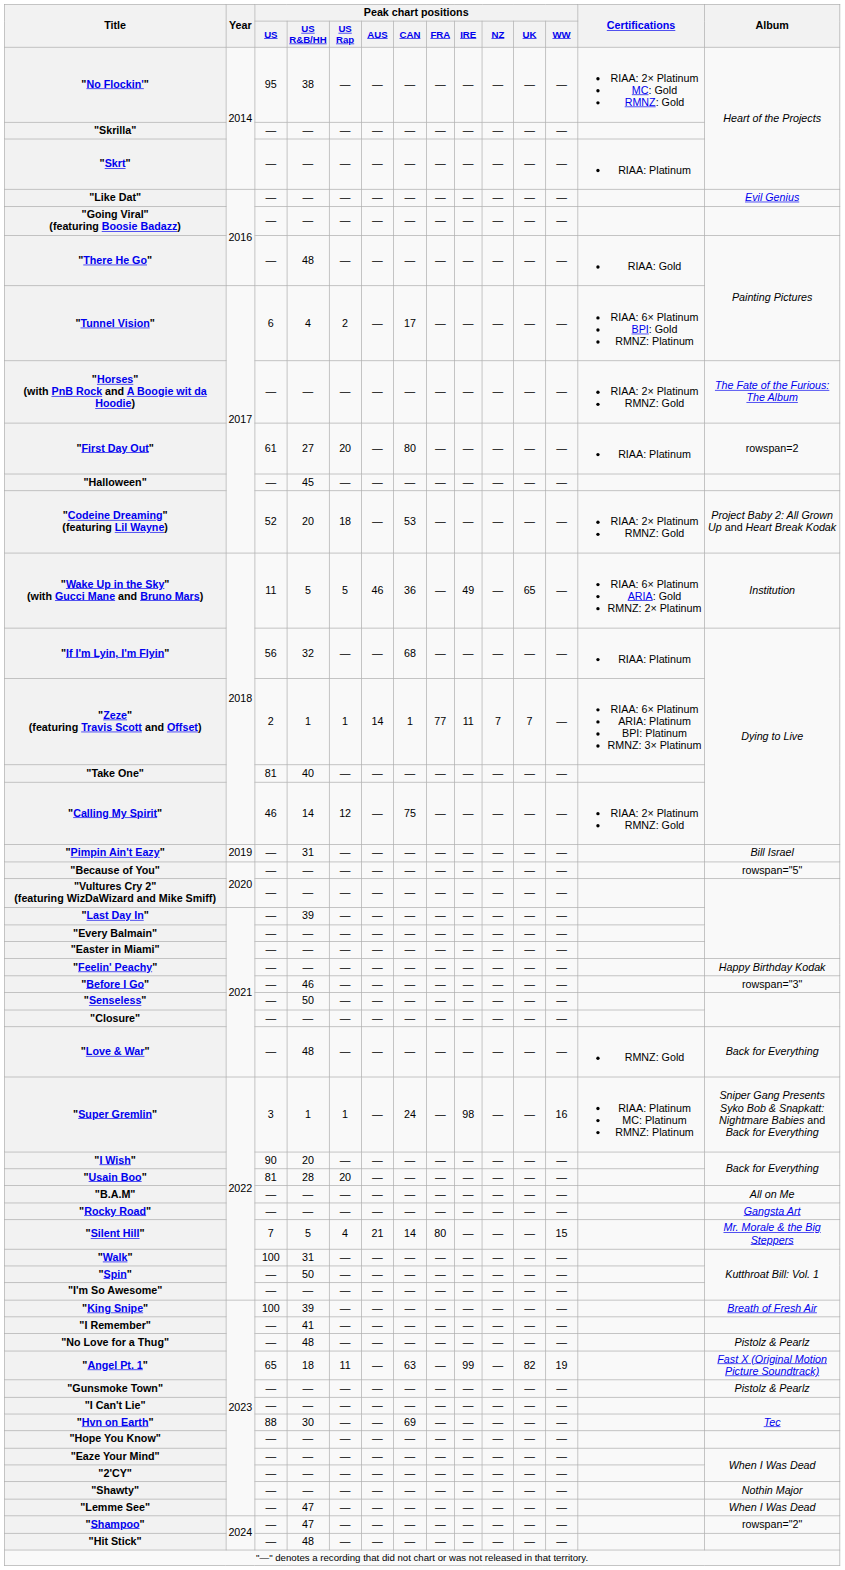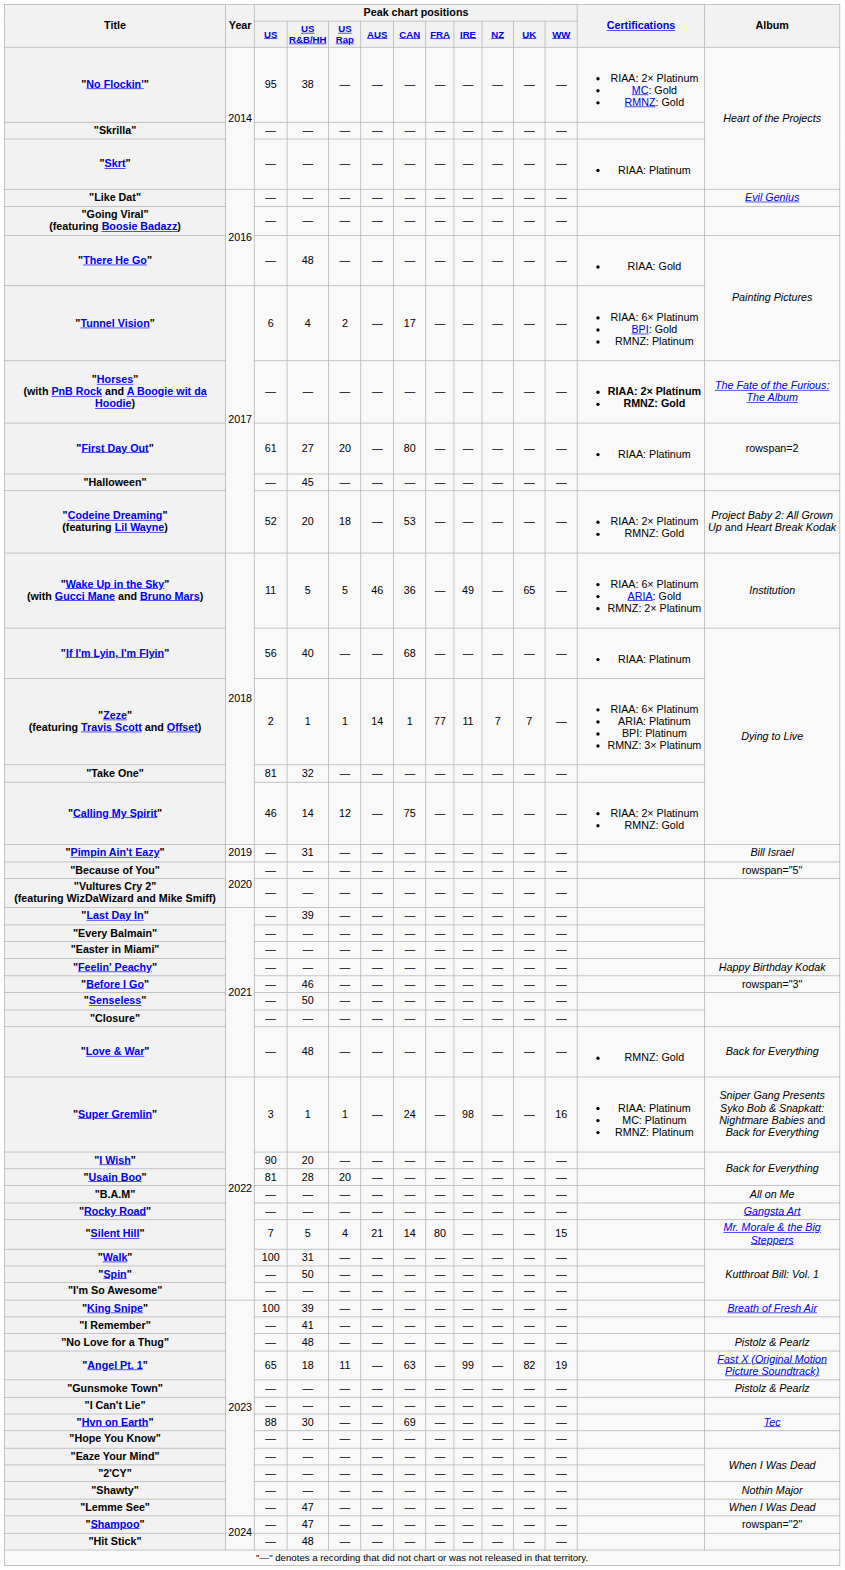"Horses" (with PnB Rock and A Boogie wit da Hoodie) | Certifications: normal -> bold
"If I'm Lyin, I'm Flyin" | Peak chart positions / US R&B/HH: 32 -> 40
"Take One" | Peak chart positions / US R&B/HH: 40 -> 32
